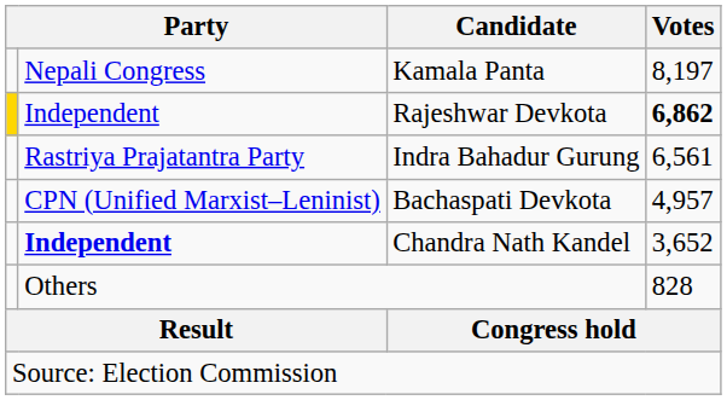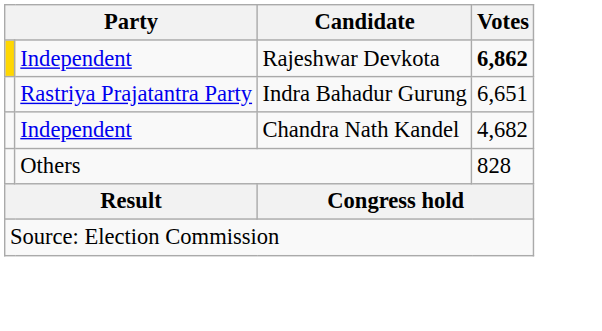- row: Nepali Congress | Kamala Panta | 8,197
Indra Bahadur Gurung | Votes: 6,561 -> 6,651
- row: CPN (Unified Marxist–Leninist) | Bachaspati Devkota | 4,957
Chandra Nath Kandel | column 2: bold -> normal
Chandra Nath Kandel | Votes: 3,652 -> 4,682
